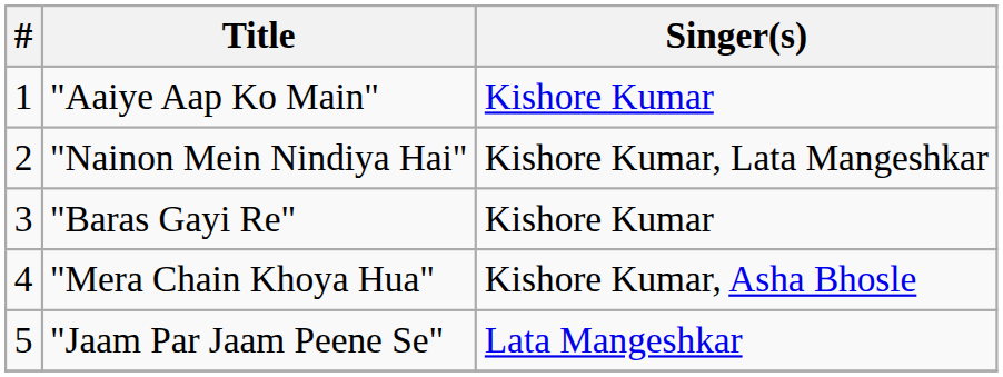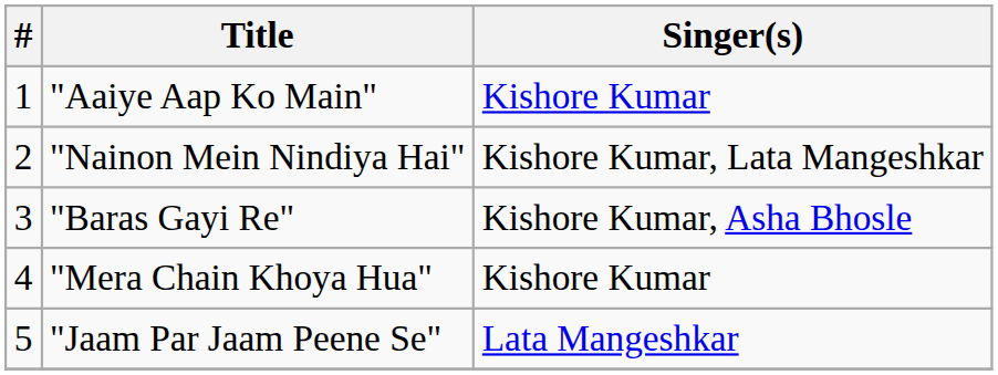"Baras Gayi Re" | Singer(s): Kishore Kumar -> Kishore Kumar, Asha Bhosle
"Mera Chain Khoya Hua" | Singer(s): Kishore Kumar, Asha Bhosle -> Kishore Kumar
